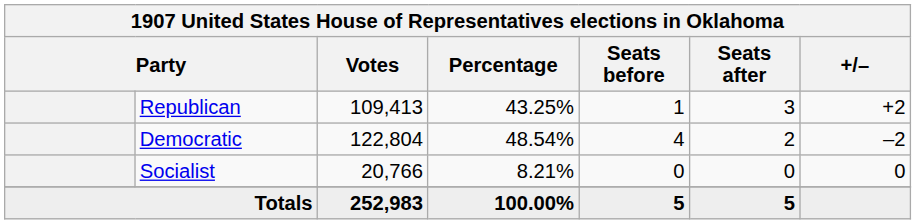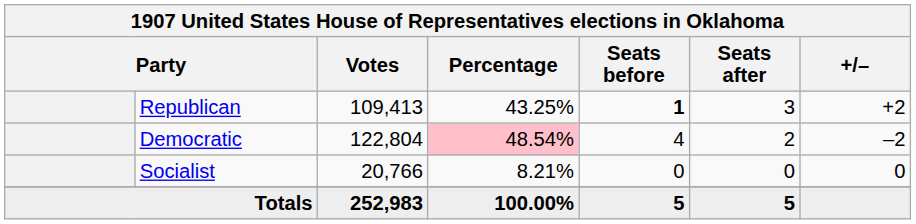Republican | Seats before: normal -> bold
Democratic | Percentage: no background -> pink background
